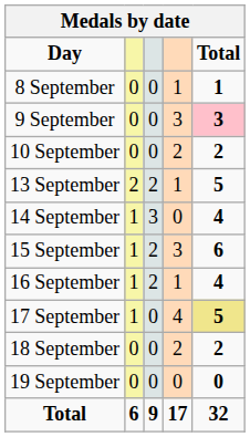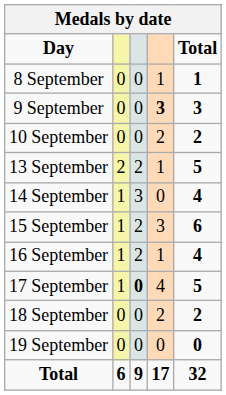9 September | column 4: normal -> bold
9 September | Total: pink background -> no background
17 September | column 3: normal -> bold
17 September | Total: khaki background -> no background
